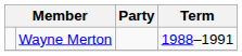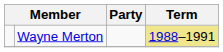Wayne Merton | Term: no background -> khaki background
